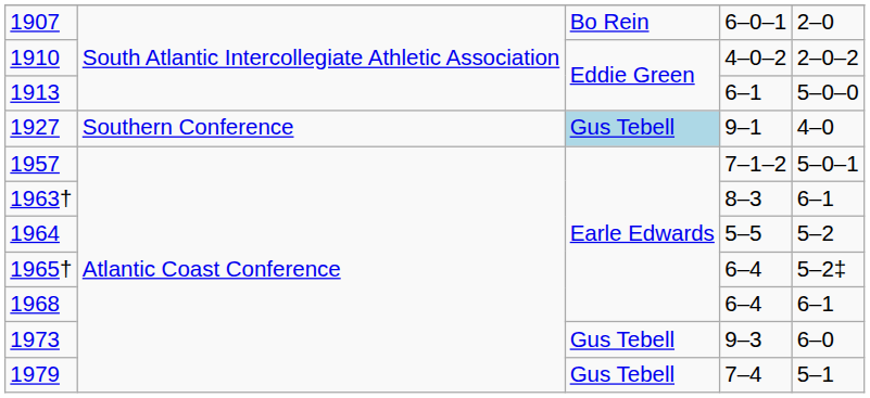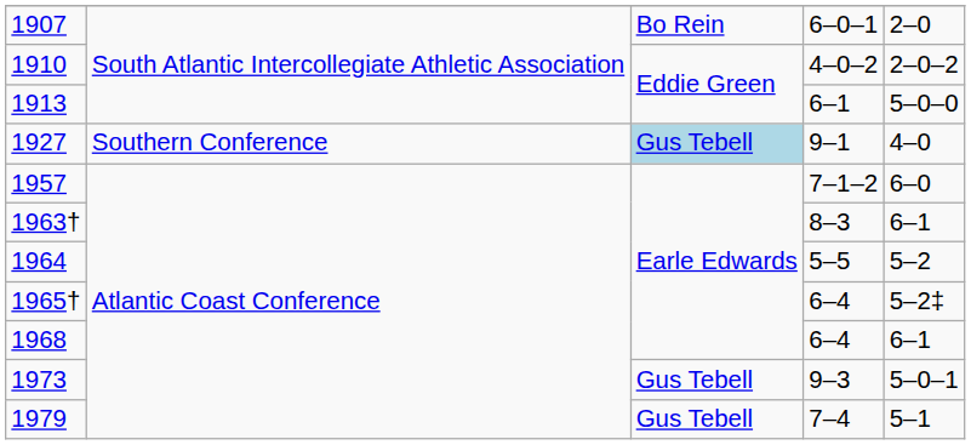1957 | column 5: 5–0–1 -> 6–0
1973 | column 5: 6–0 -> 5–0–1
